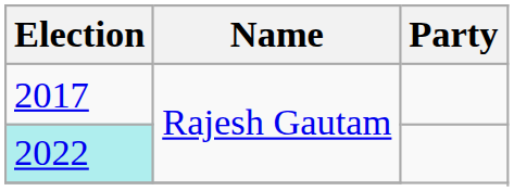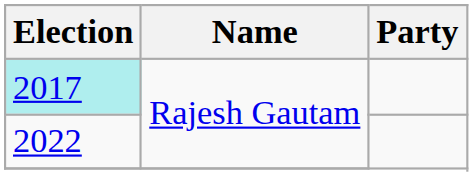2017 | Election: no background -> paleturquoise background
2022 | Election: paleturquoise background -> no background
